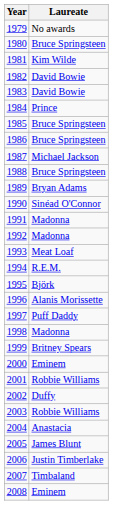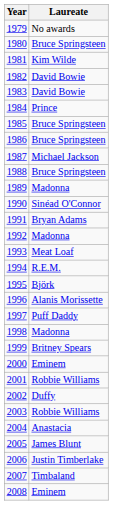1989 | Laureate: Bryan Adams -> Madonna
1991 | Laureate: Madonna -> Bryan Adams
